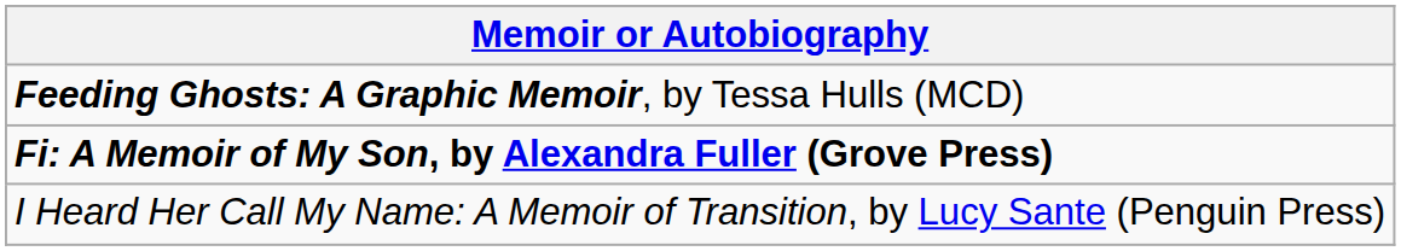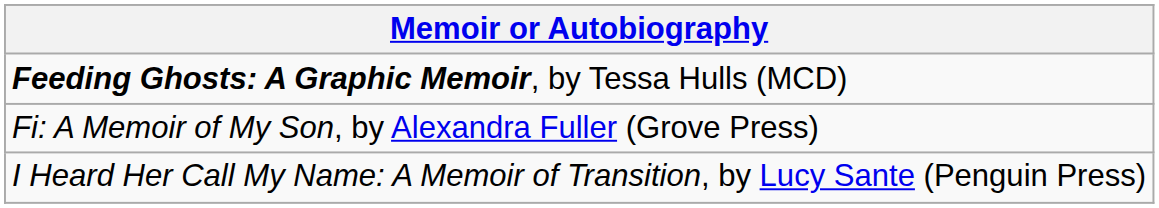row 3 | column 1: bold -> normal
